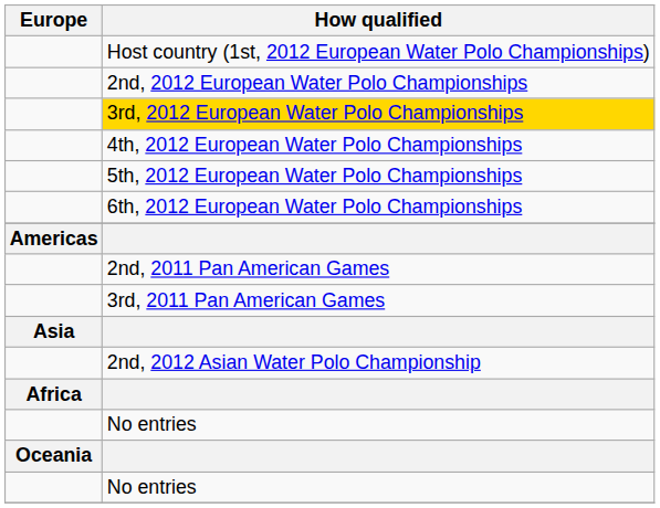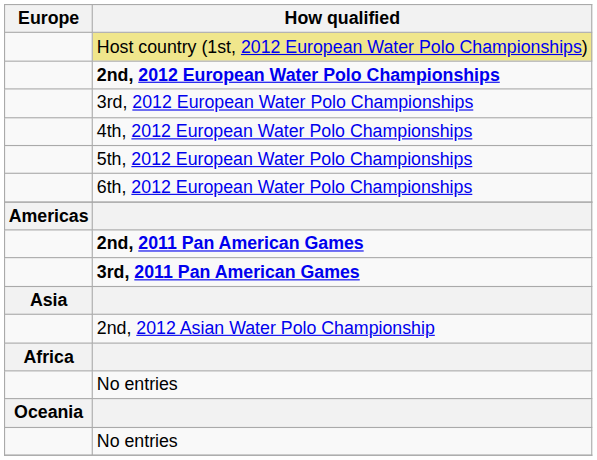row 2 | How qualified: no background -> khaki background
row 3 | How qualified: normal -> bold
row 4 | How qualified: gold background -> no background
row 9 | How qualified: normal -> bold
row 10 | How qualified: normal -> bold
